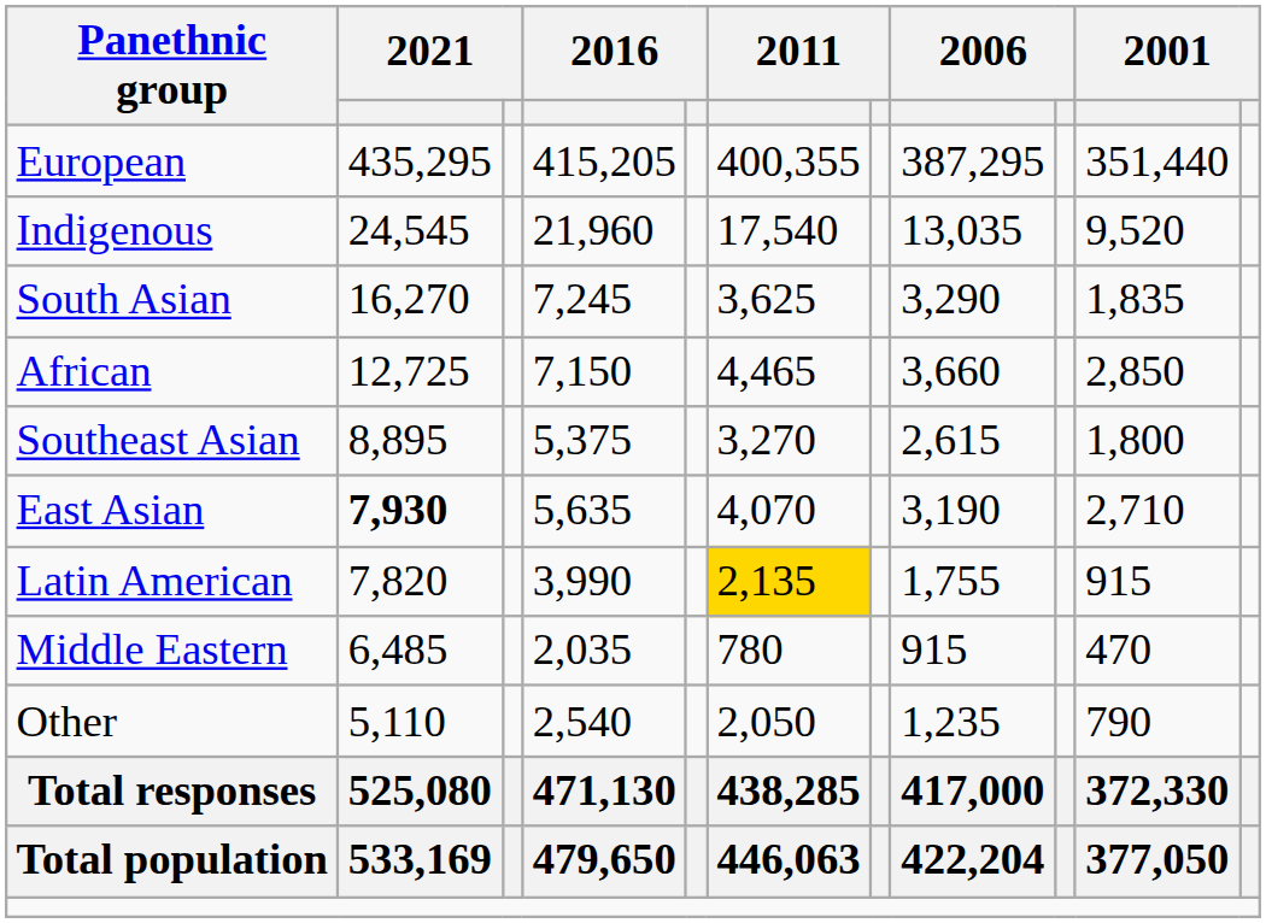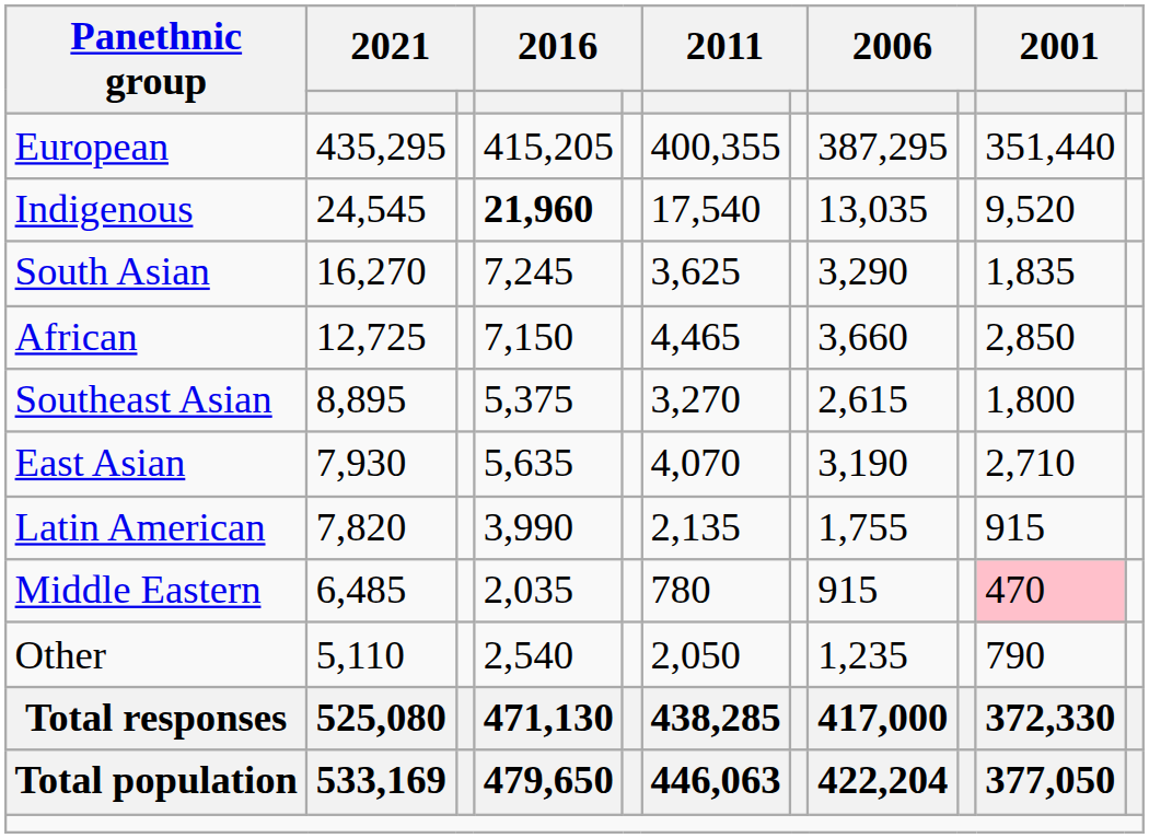Indigenous | column 4: normal -> bold
East Asian | column 2: bold -> normal
Latin American | column 6: gold background -> no background
Middle Eastern | column 10: no background -> pink background
